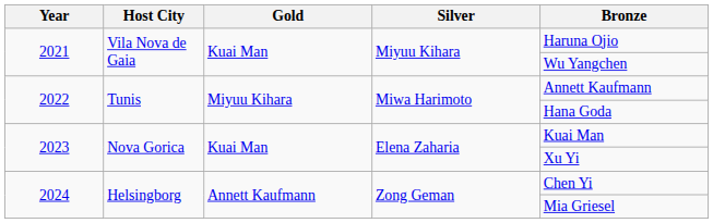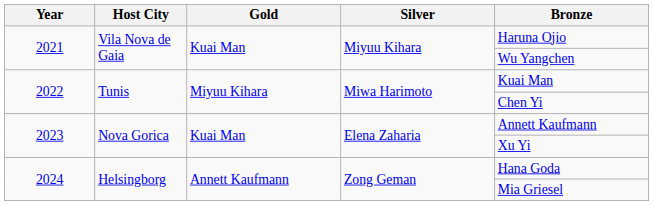row 4 | Bronze: Annett Kaufmann -> Kuai Man
row 5 | Bronze: Hana Goda -> Chen Yi
row 6 | Bronze: Kuai Man -> Annett Kaufmann
row 8 | Bronze: Chen Yi -> Hana Goda
